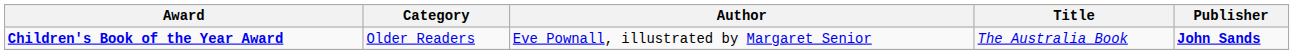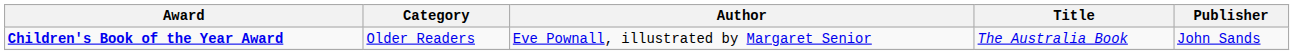Children's Book of the Year Award | Publisher: bold -> normal
